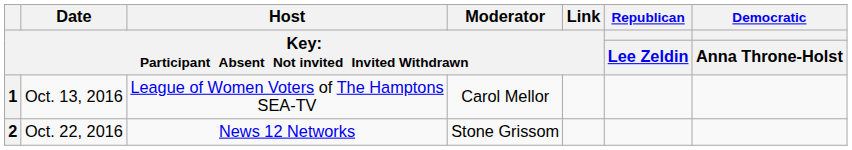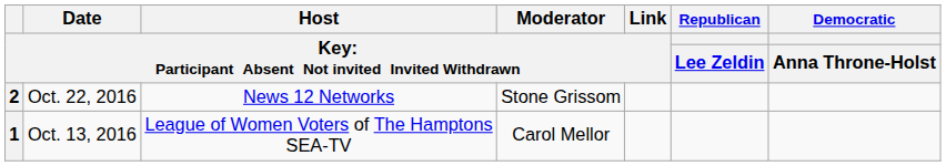rows swapped: 1 <-> 2
